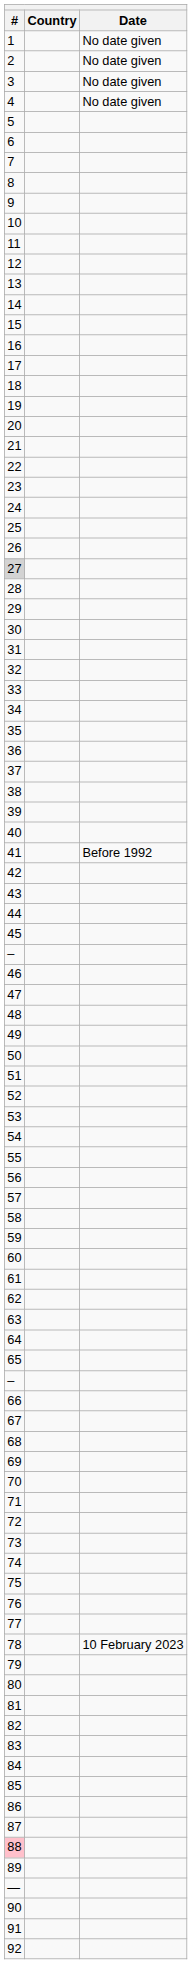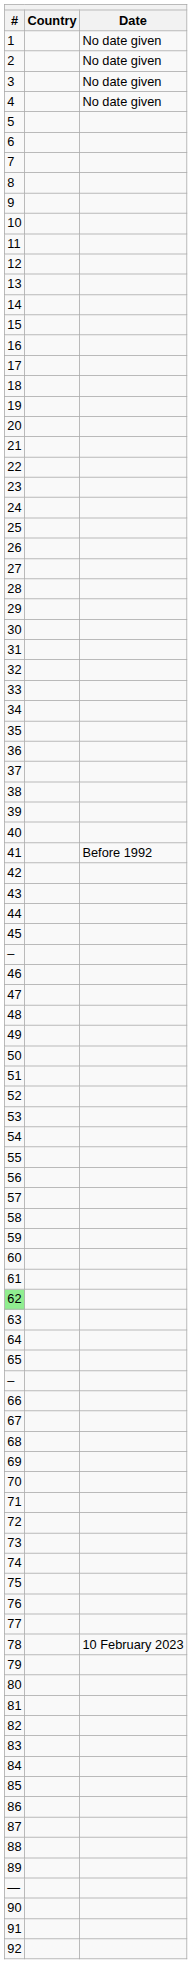27 | #: lightgrey background -> no background
62 | #: no background -> lightgreen background
88 | #: pink background -> no background
